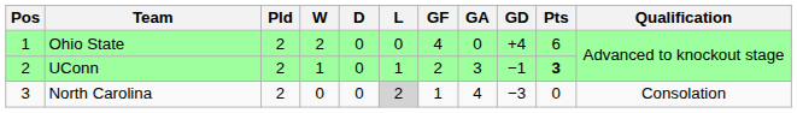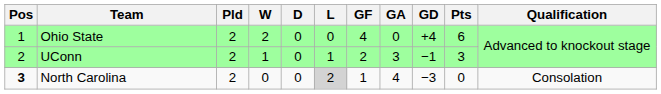UConn | Pts: bold -> normal
North Carolina | Pos: normal -> bold
